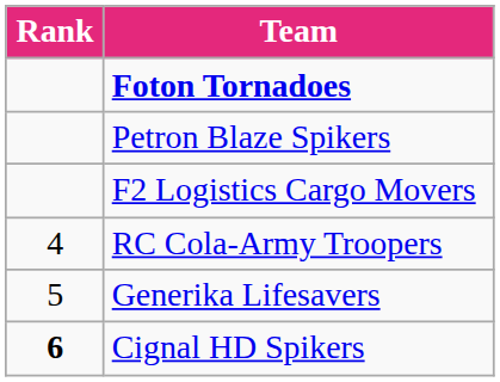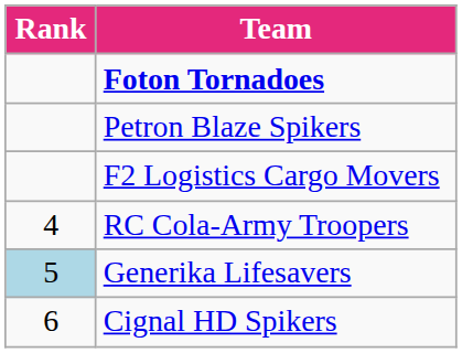Generika Lifesavers | Rank: no background -> lightblue background
Cignal HD Spikers | Rank: bold -> normal
